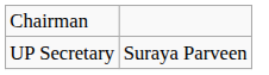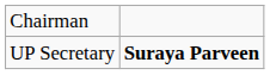UP Secretary | column 2: normal -> bold
